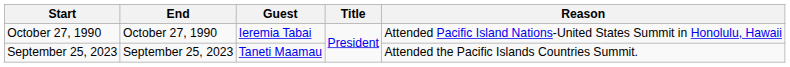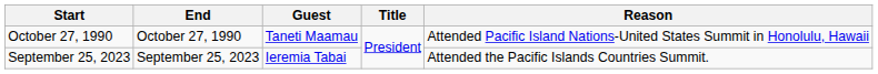row 2 | Guest: Ieremia Tabai -> Taneti Maamau
row 3 | Guest: Taneti Maamau -> Ieremia Tabai
